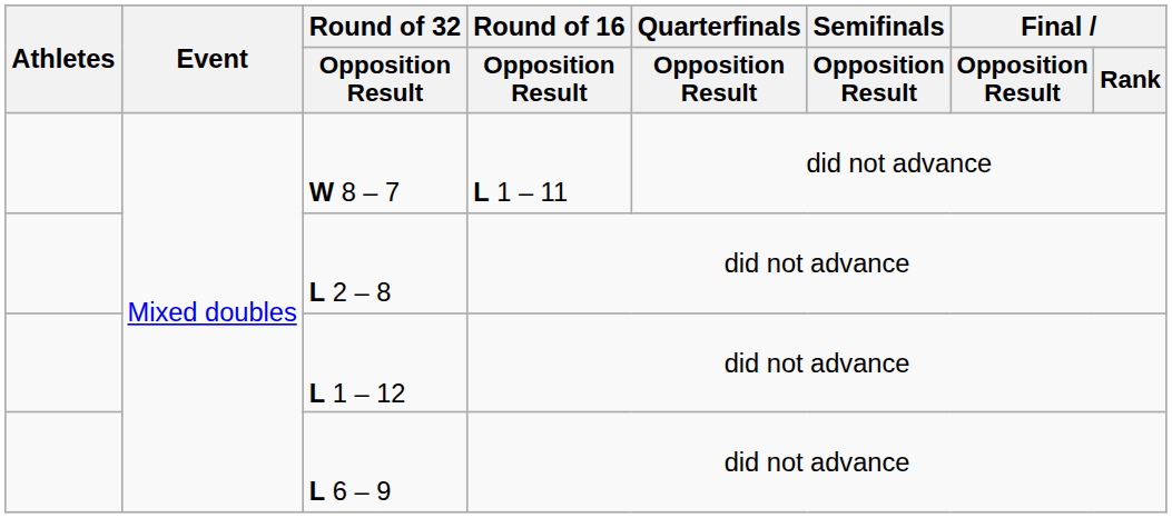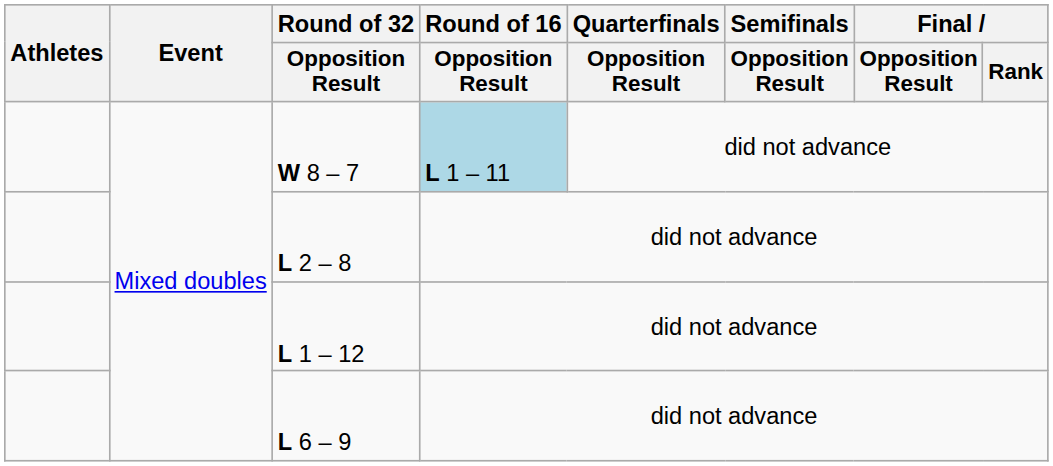W 8 – 7 | Round of 16 / Opposition Result: no background -> lightblue background
